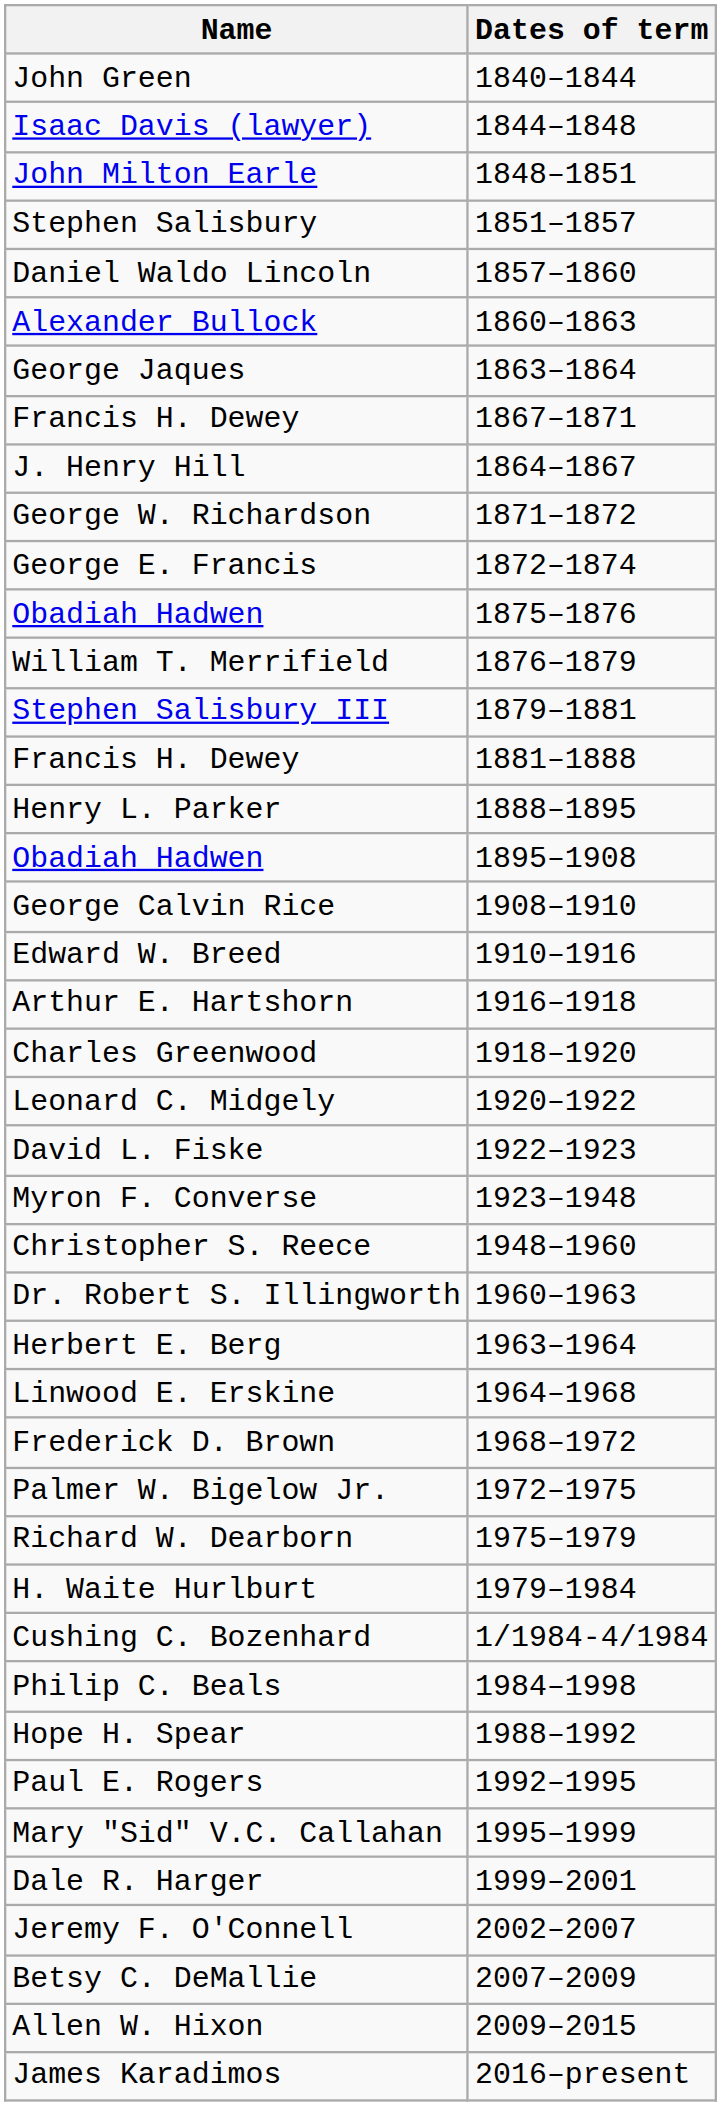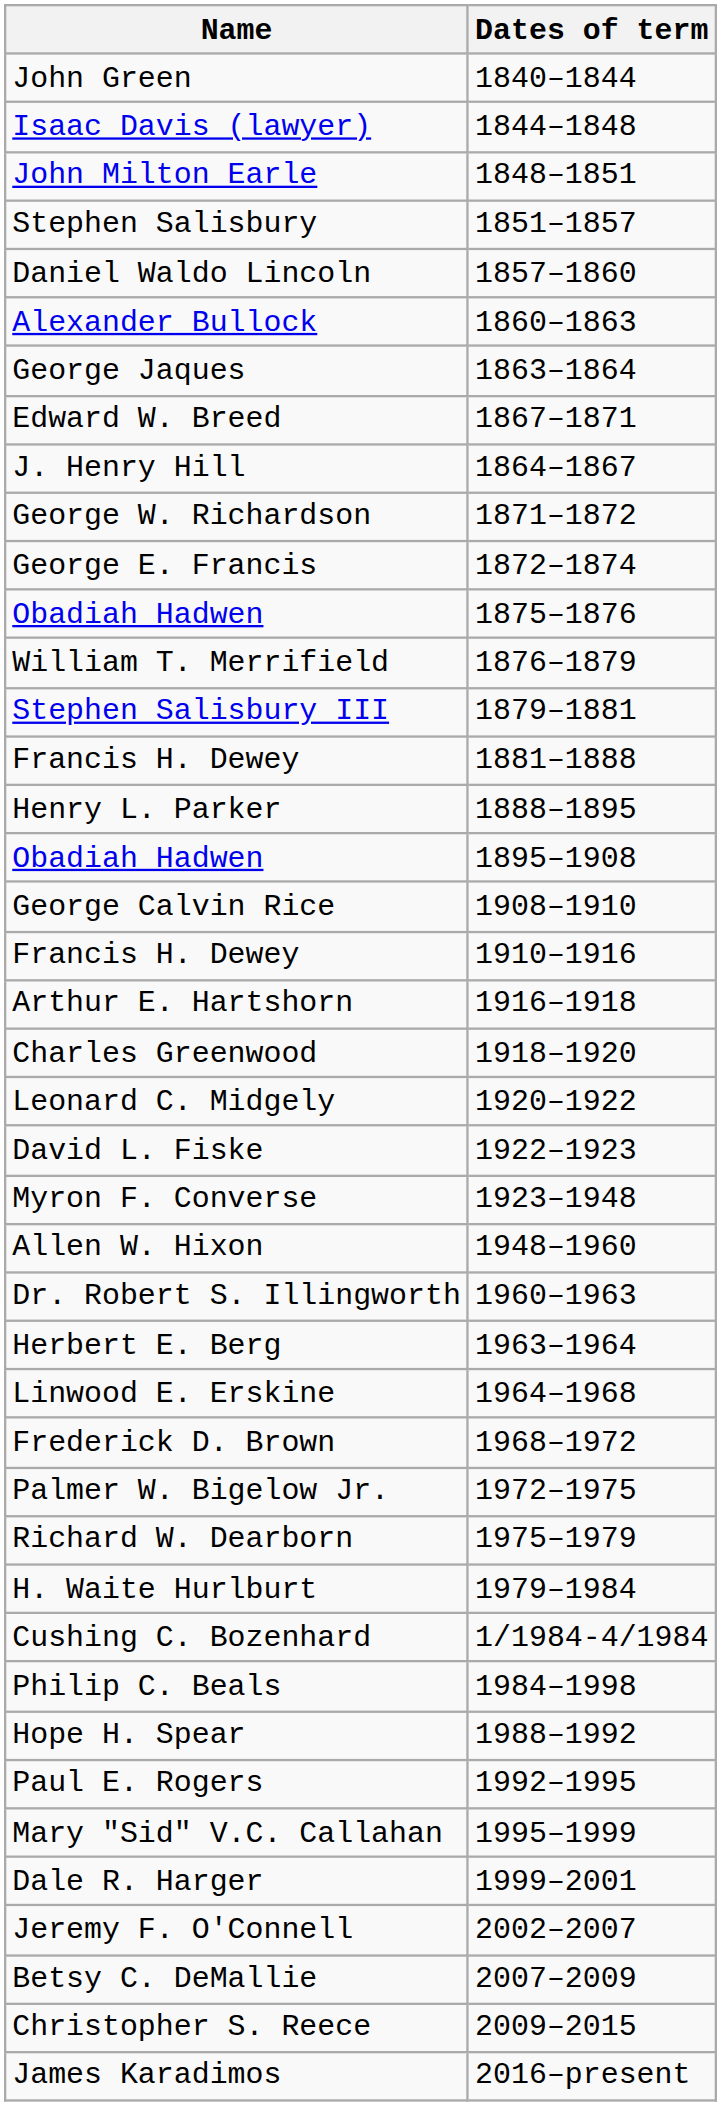row 9 | Name: Francis H. Dewey -> Edward W. Breed
row 20 | Name: Edward W. Breed -> Francis H. Dewey
row 26 | Name: Christopher S. Reece -> Allen W. Hixon
row 42 | Name: Allen W. Hixon -> Christopher S. Reece
